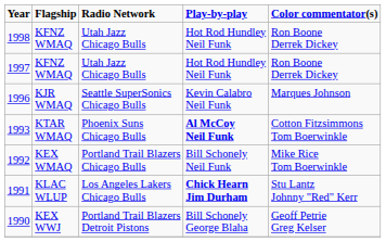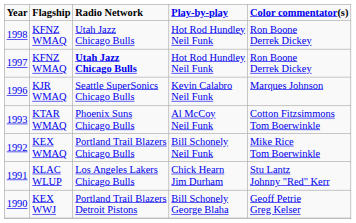1997 | Radio Network: normal -> bold
1993 | Play-by-play: bold -> normal
1991 | Play-by-play: bold -> normal
